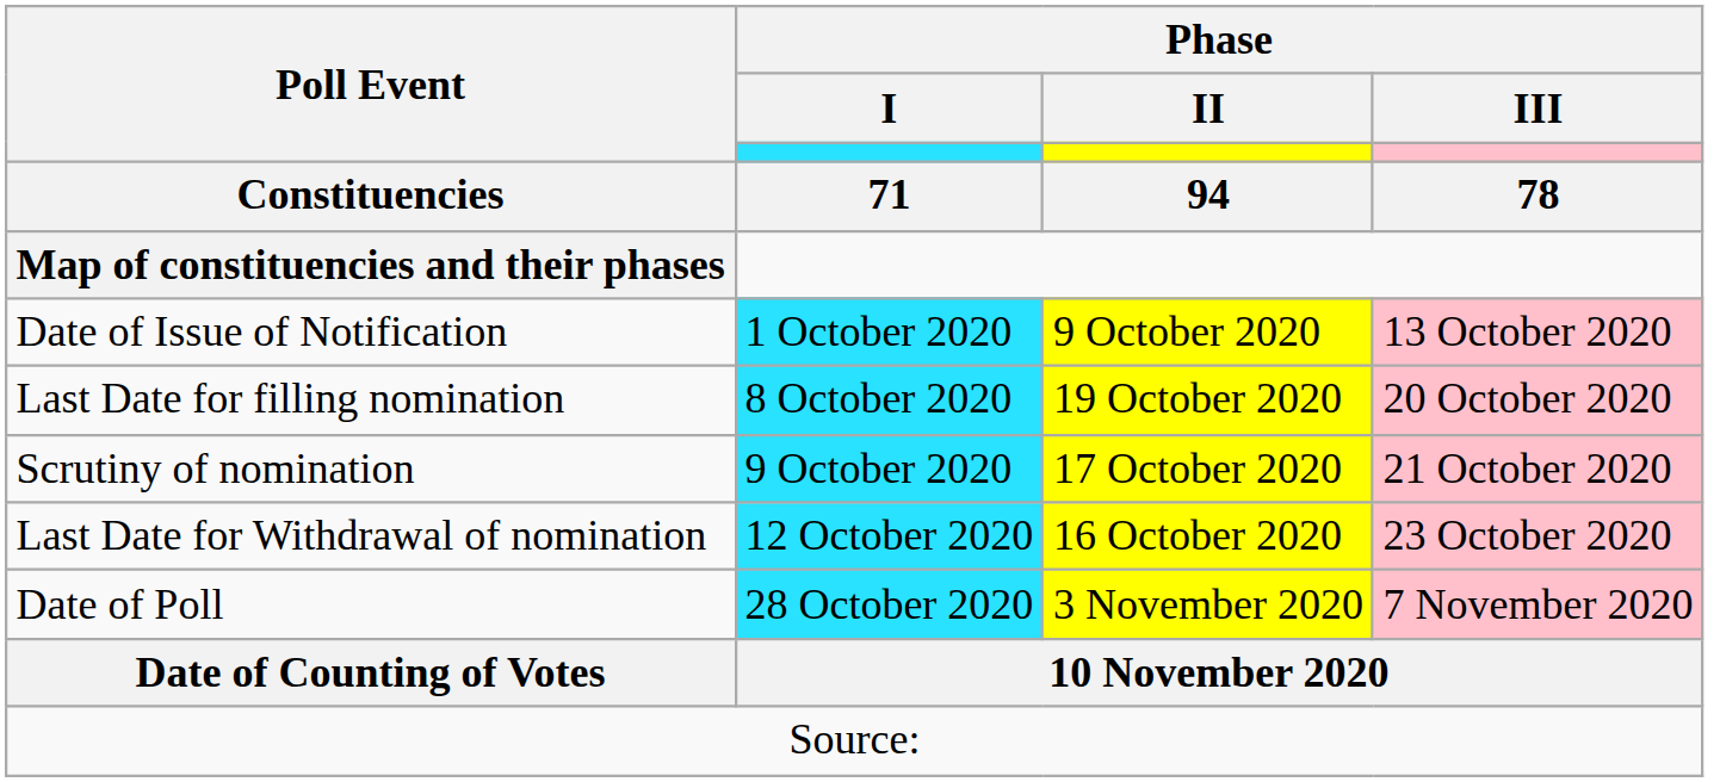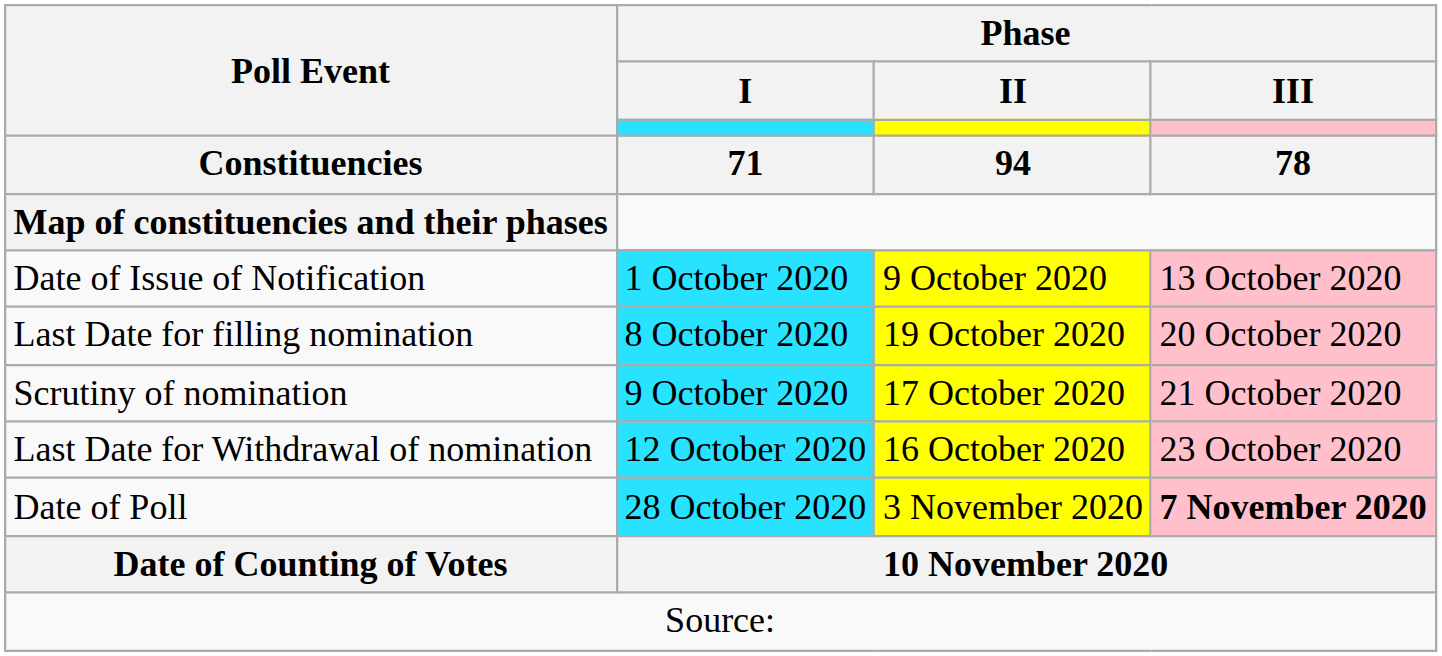Date of Poll | Phase / III: normal -> bold
